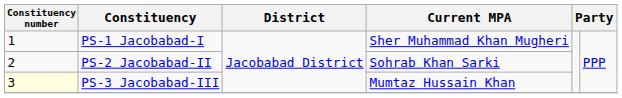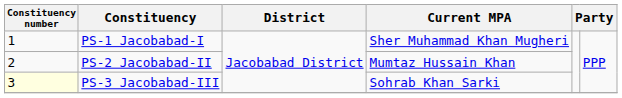PS-2 Jacobabad-II | Current MPA: Sohrab Khan Sarki -> Mumtaz Hussain Khan
PS-3 Jacobabad-III | Current MPA: Mumtaz Hussain Khan -> Sohrab Khan Sarki
